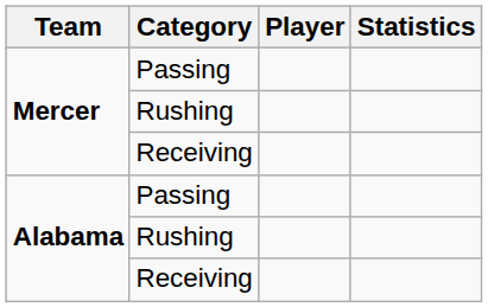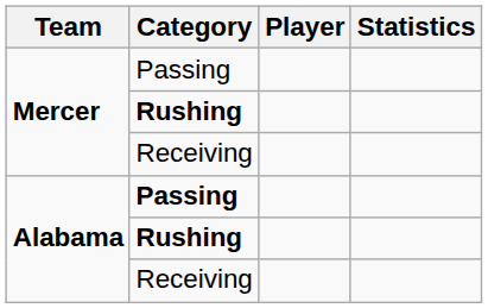Mercer / Rushing | Category: normal -> bold
Alabama / Passing | Category: normal -> bold
Alabama / Rushing | Category: normal -> bold
